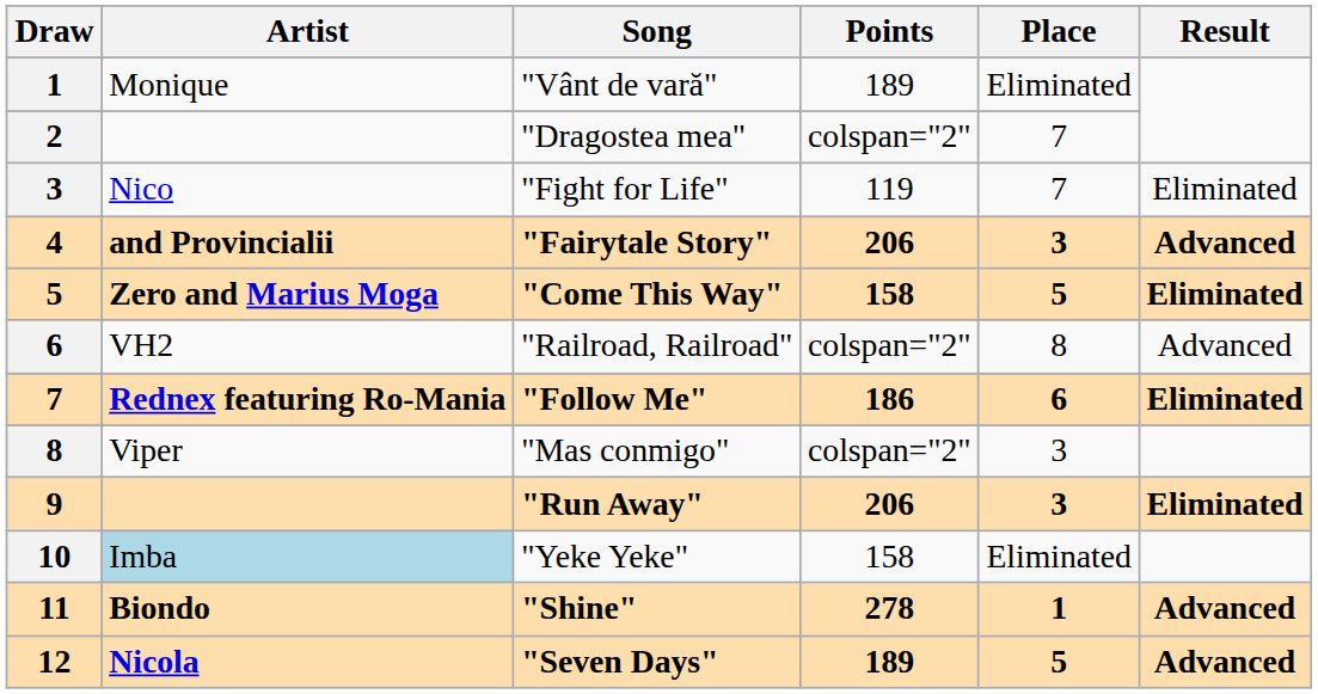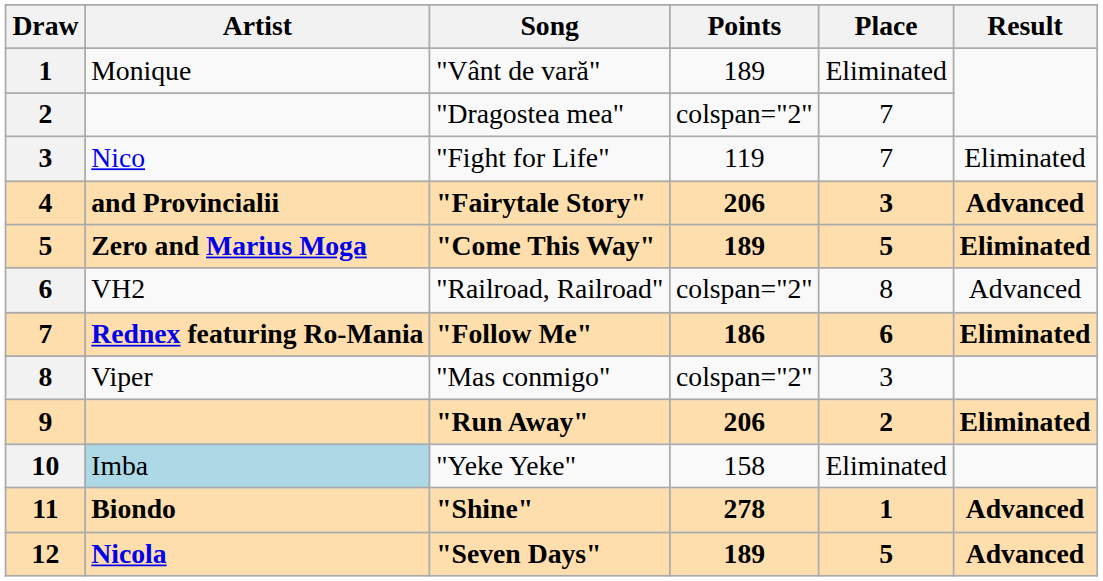"Come This Way" | Points: 158 -> 189
"Run Away" | Place: 3 -> 2
